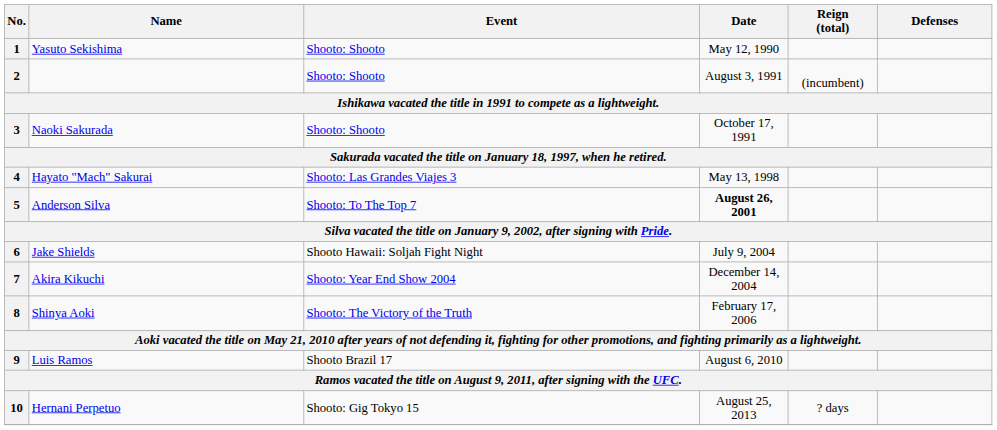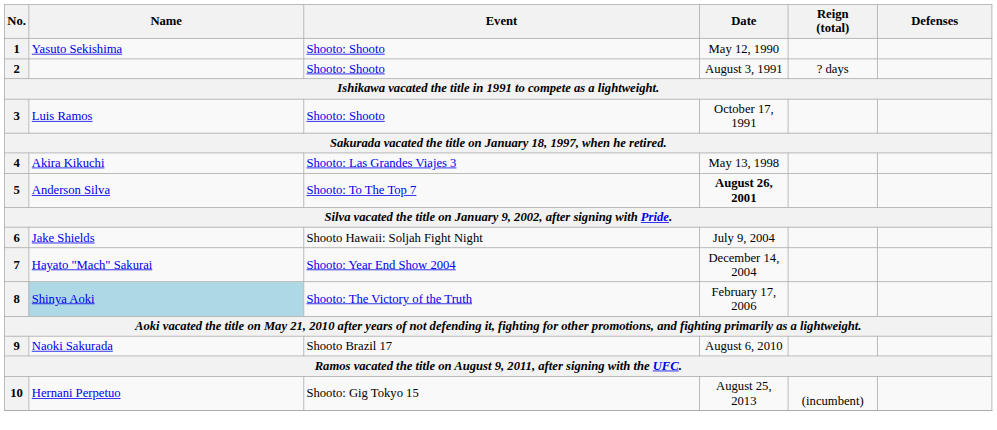2 | Reign (total): (incumbent) -> ? days
3 | Name: Naoki Sakurada -> Luis Ramos
4 | Name: Hayato "Mach" Sakurai -> Akira Kikuchi
7 | Name: Akira Kikuchi -> Hayato "Mach" Sakurai
8 | Name: no background -> lightblue background
9 | Name: Luis Ramos -> Naoki Sakurada
10 | Reign (total): ? days -> (incumbent)
